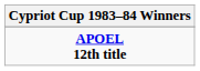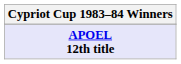row 2 | column 1: no background -> lavender background
